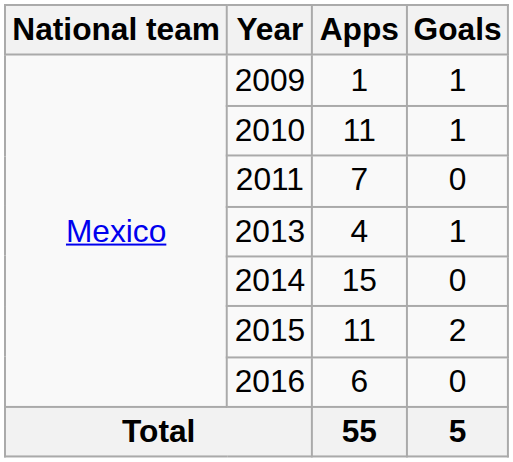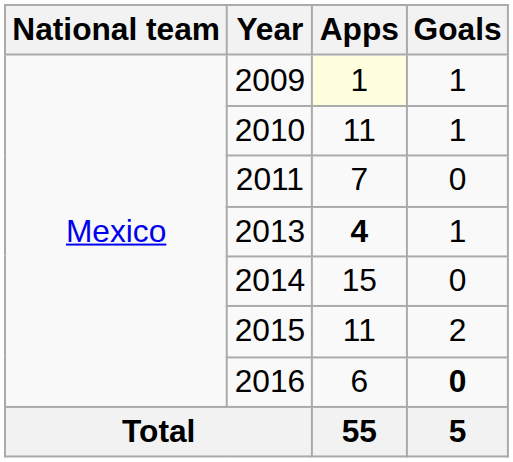2009 | Apps: no background -> lightyellow background
2013 | Apps: normal -> bold
2016 | Goals: normal -> bold
